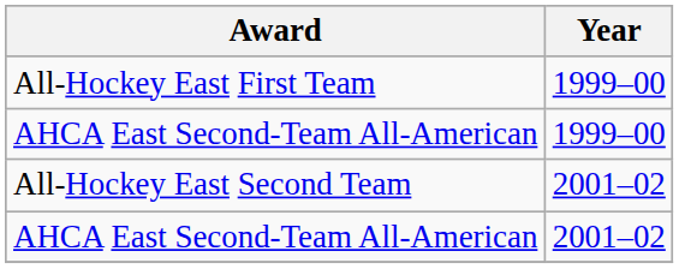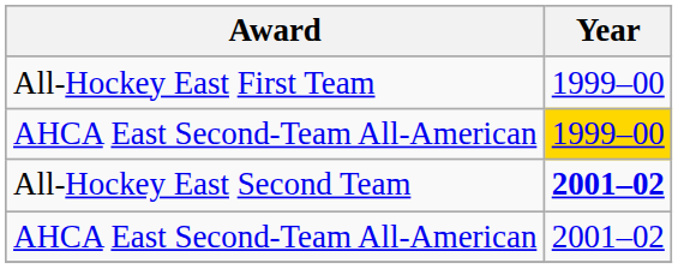row 3 | Year: no background -> gold background
row 4 | Year: normal -> bold
